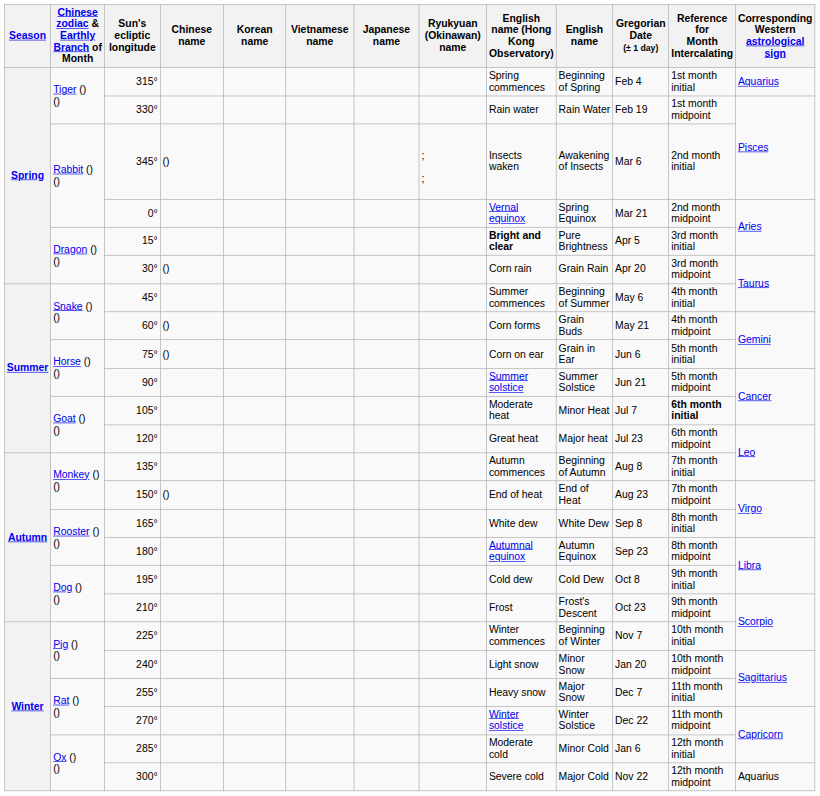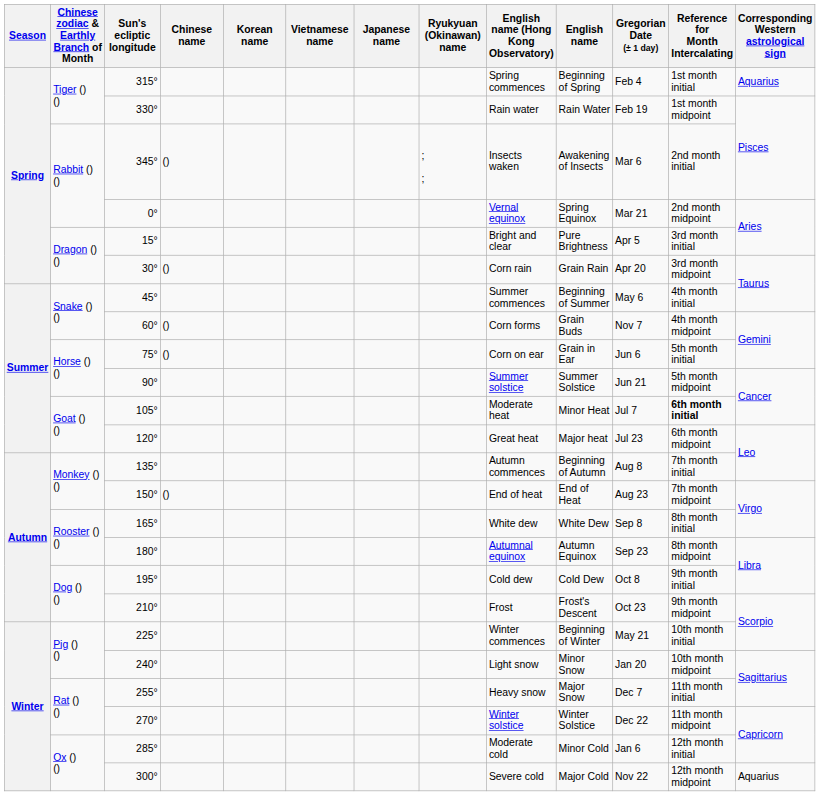15° | English name (Hong Kong Observatory): bold -> normal
60° | Gregorian Date (± 1 day): May 21 -> Nov 7
225° | Gregorian Date (± 1 day): Nov 7 -> May 21
